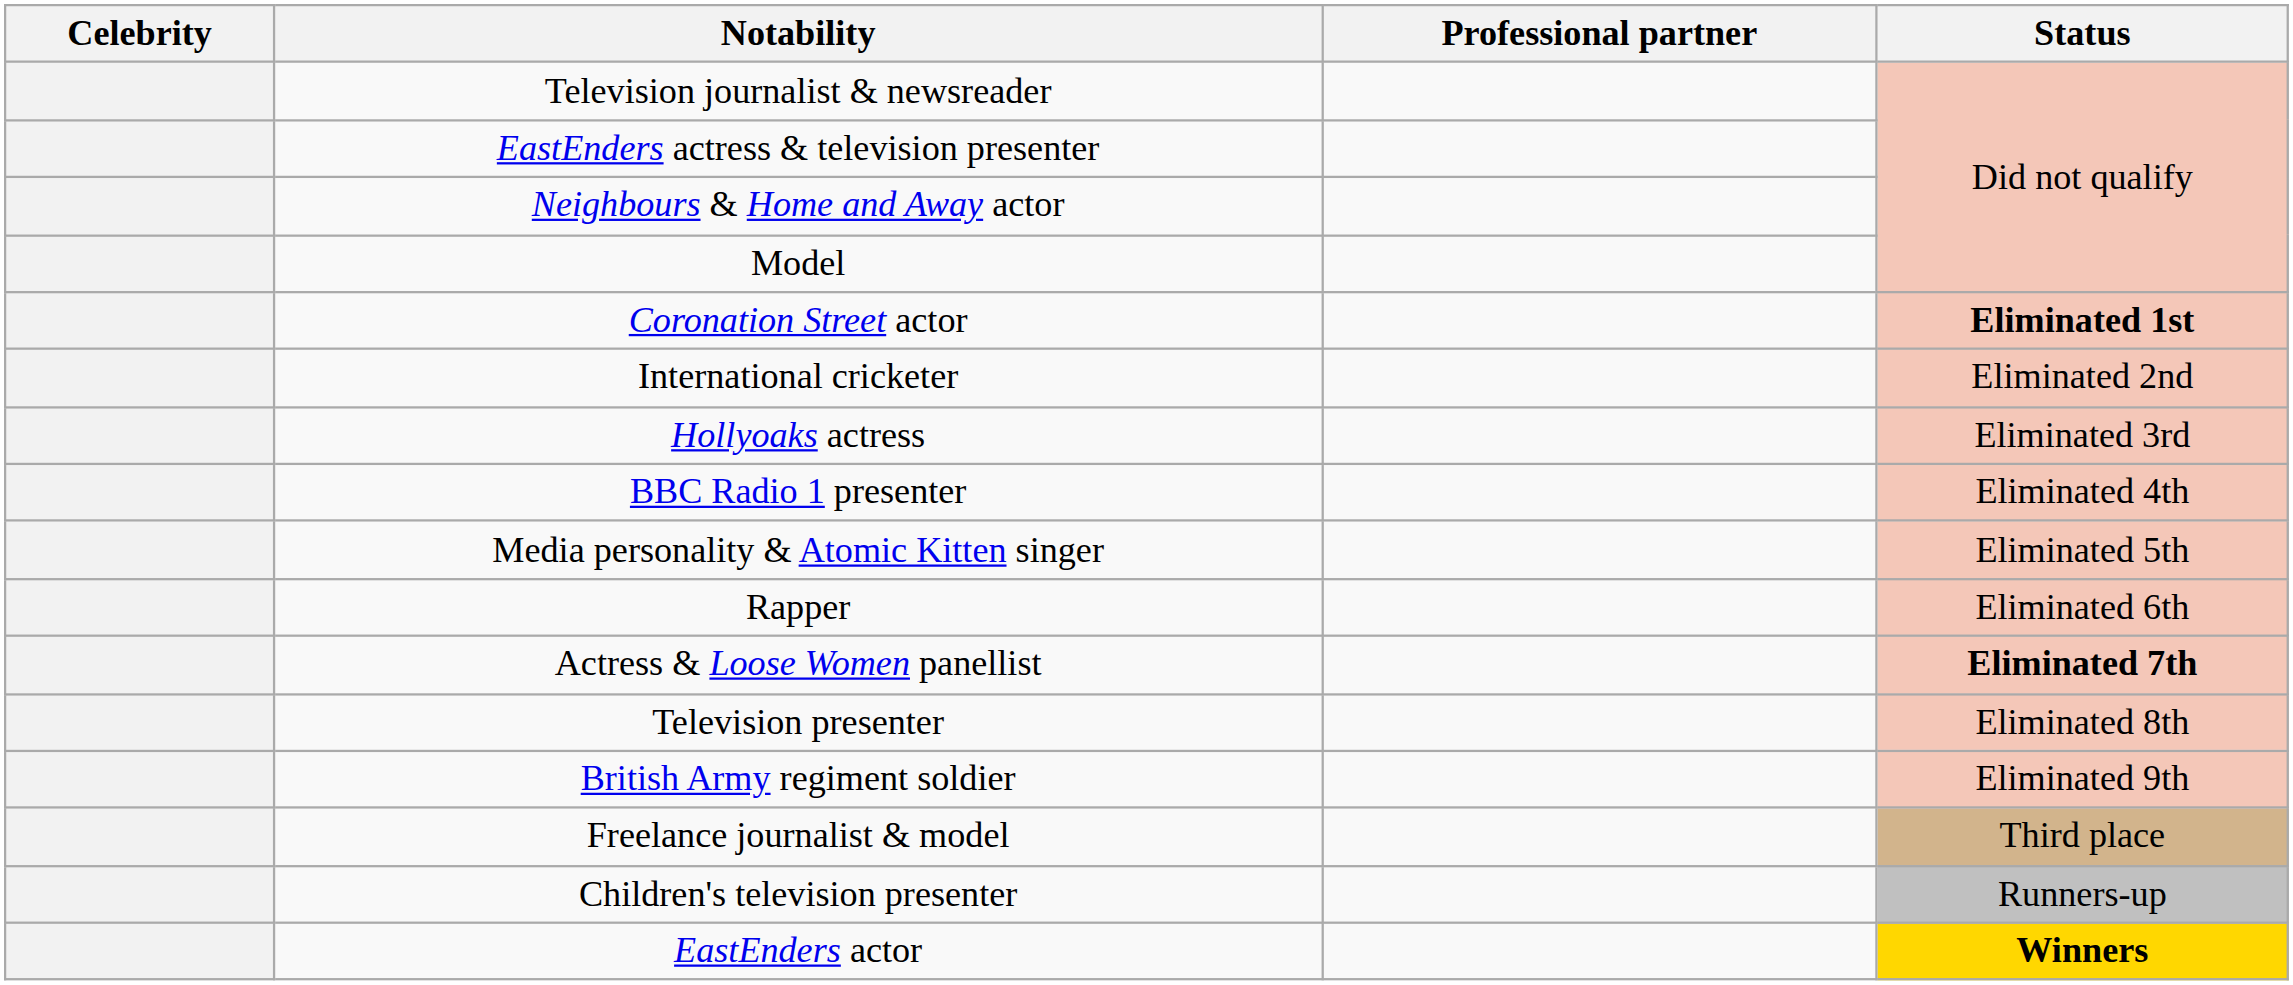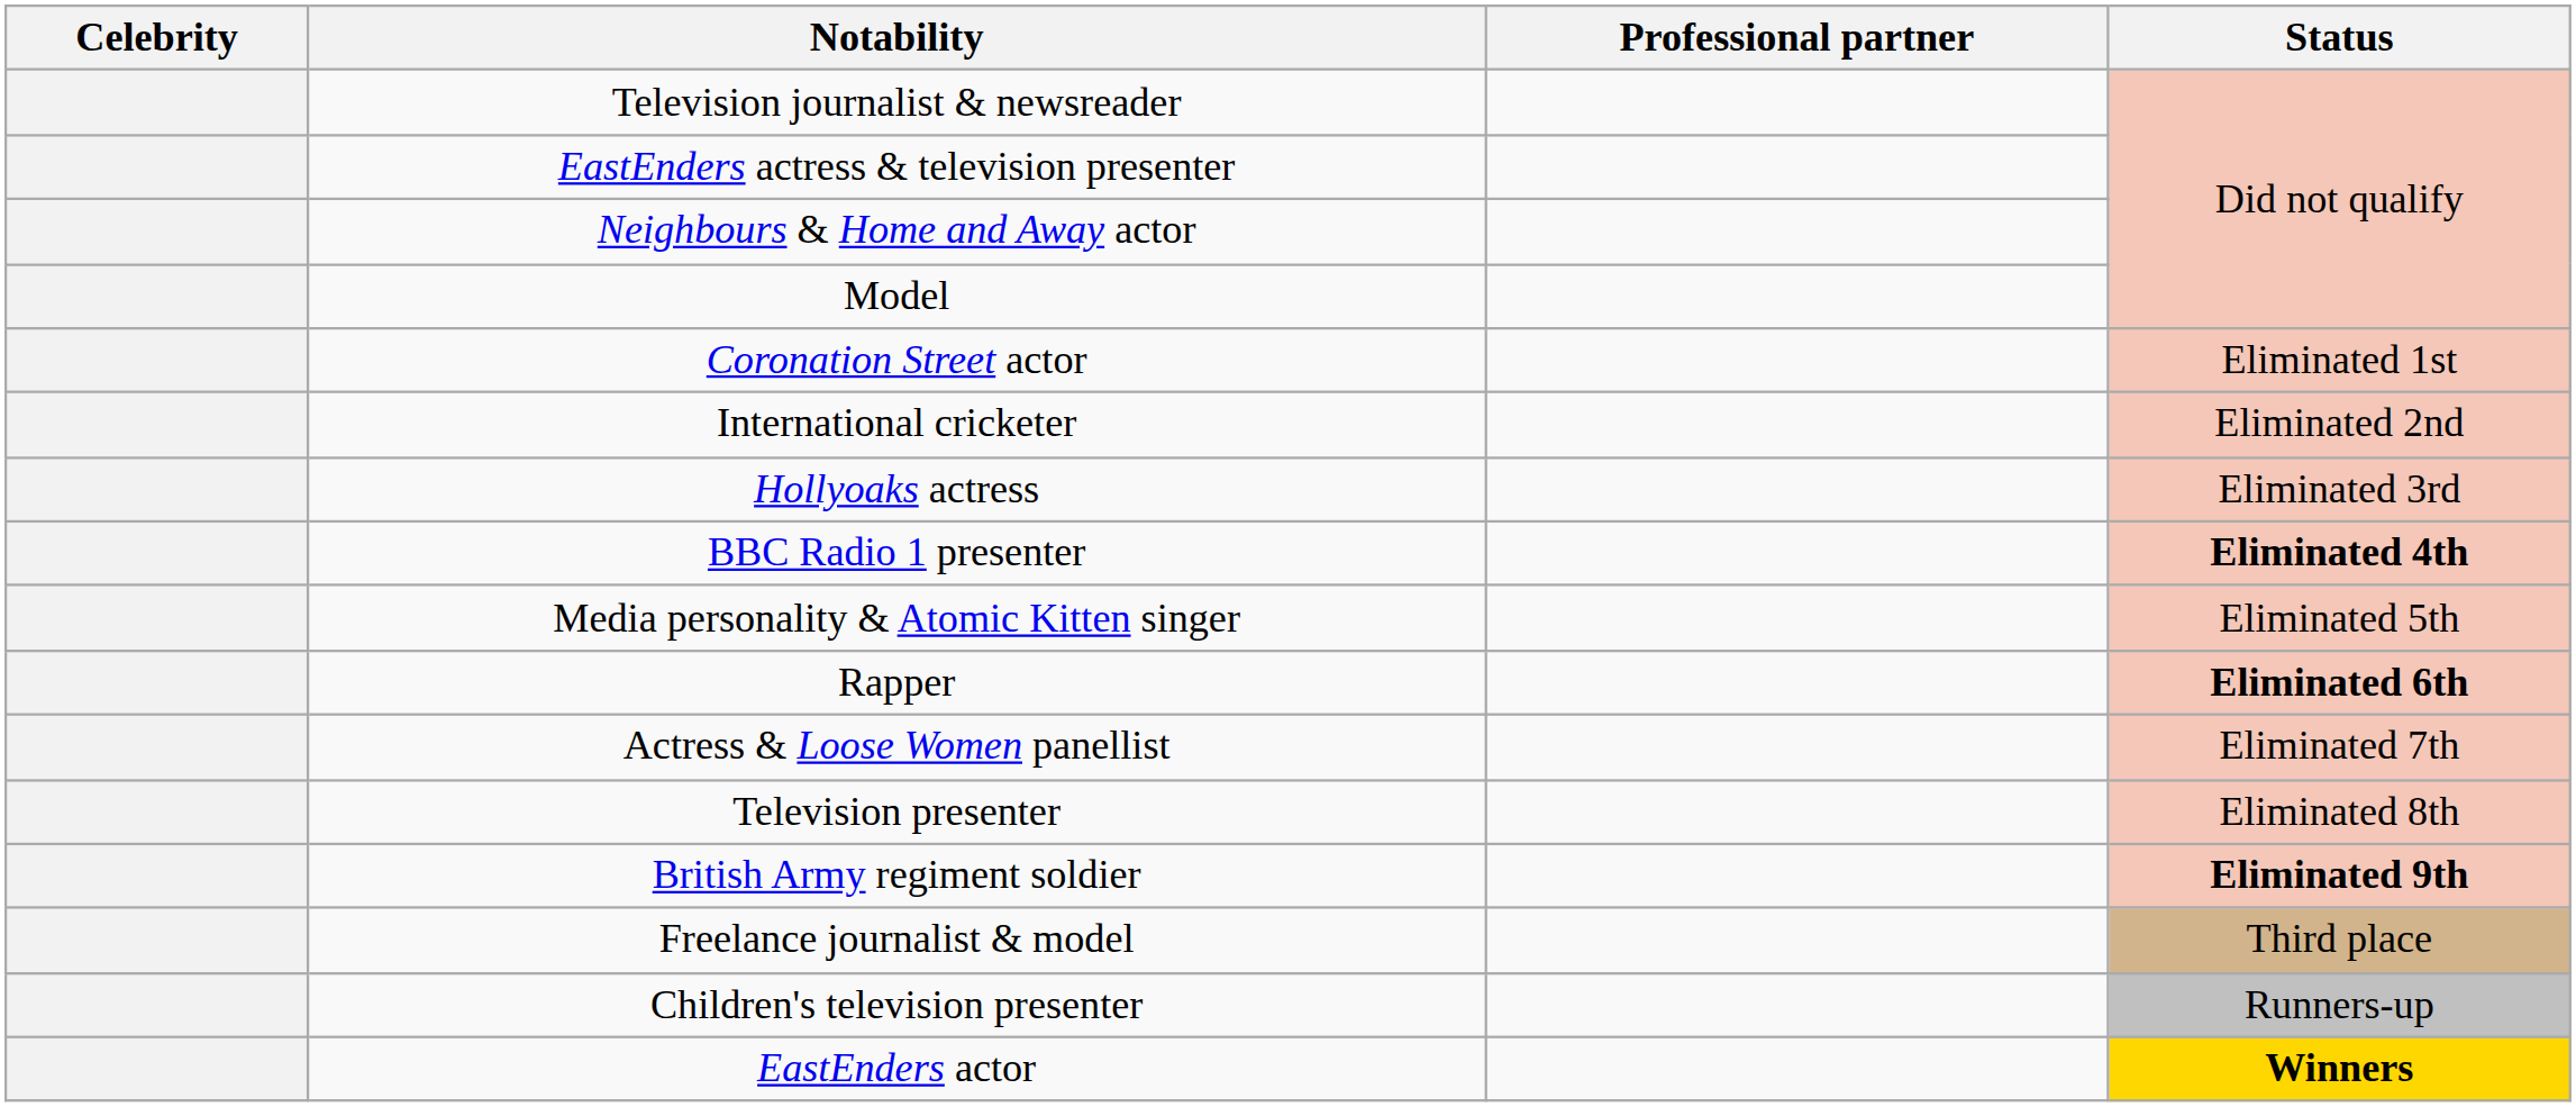Coronation Street actor | Status: bold -> normal
BBC Radio 1 presenter | Status: normal -> bold
Rapper | Status: normal -> bold
Actress & Loose Women panellist | Status: bold -> normal
British Army regiment soldier | Status: normal -> bold
